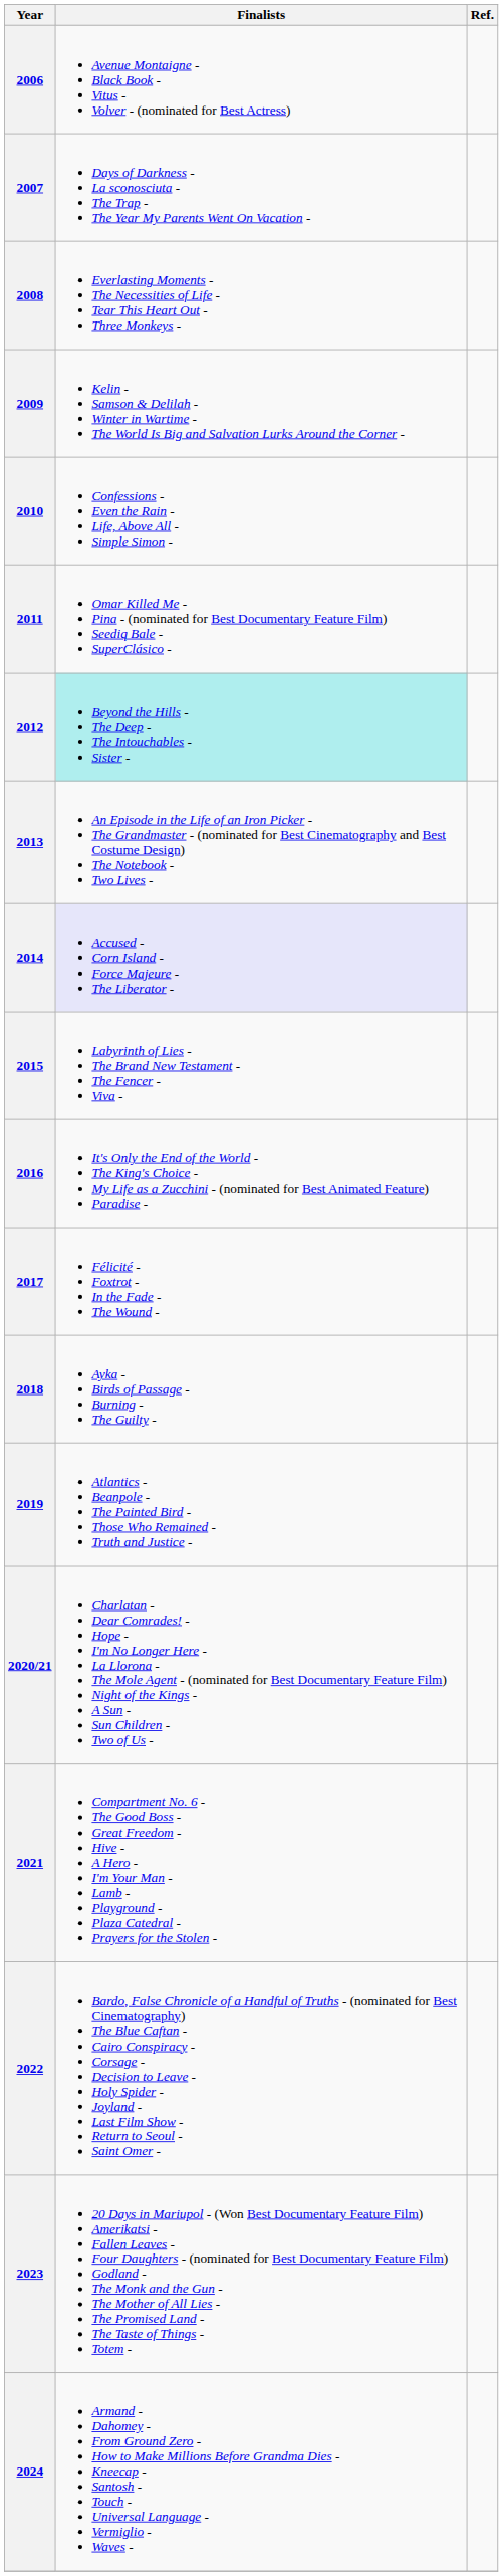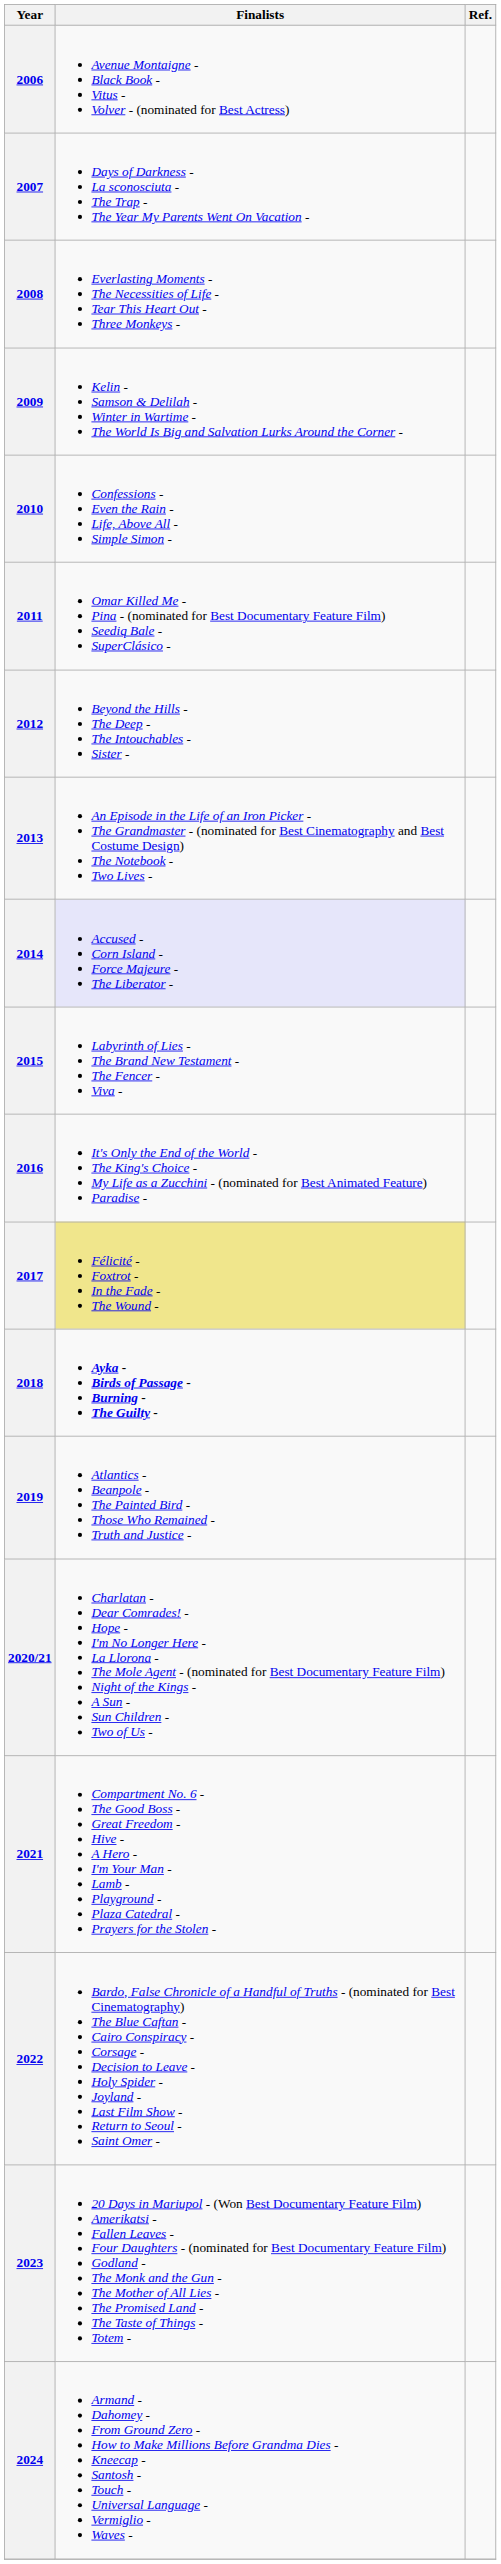2012 | Finalists: paleturquoise background -> no background
2017 | Finalists: no background -> khaki background
2018 | Finalists: normal -> bold
